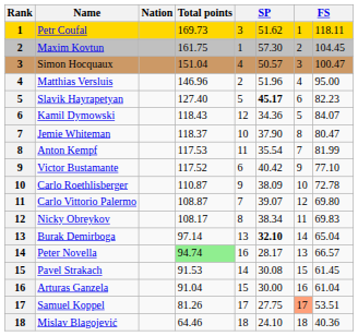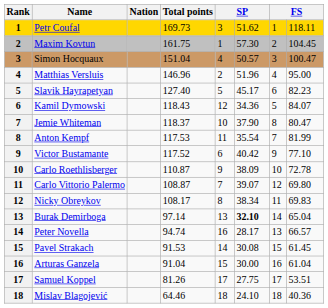Slavik Hayrapetyan | column 6: bold -> normal
Peter Novella | Total points: lightgreen background -> no background
Samuel Koppel | column 7: lightsalmon background -> no background
